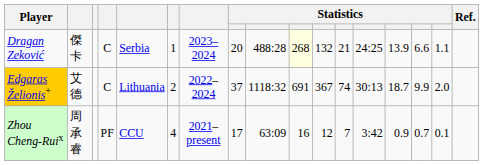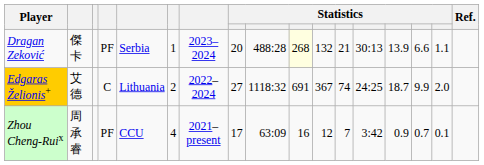Dragan Zeković | column 4: C -> PF
Dragan Zeković | column 13: 24:25 -> 30:13
Edgaras Želionis+ | column 8: 37 -> 27
Edgaras Želionis+ | column 13: 30:13 -> 24:25
